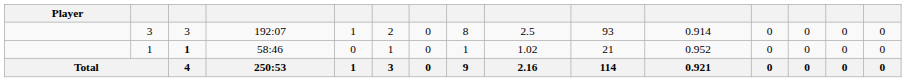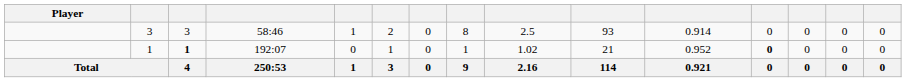row 2 | column 4: 192:07 -> 58:46
row 3 | column 4: 58:46 -> 192:07
row 3 | column 12: normal -> bold
